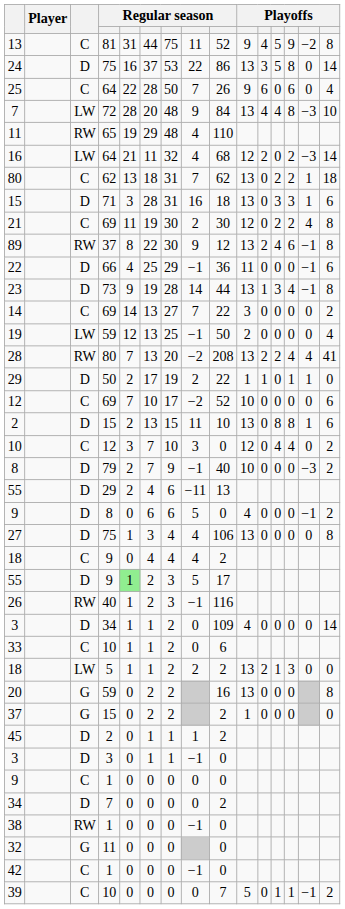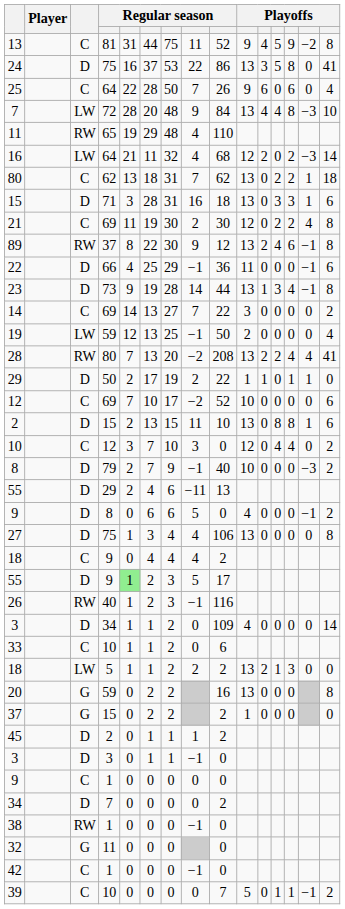24 | column 15: 14 -> 41
